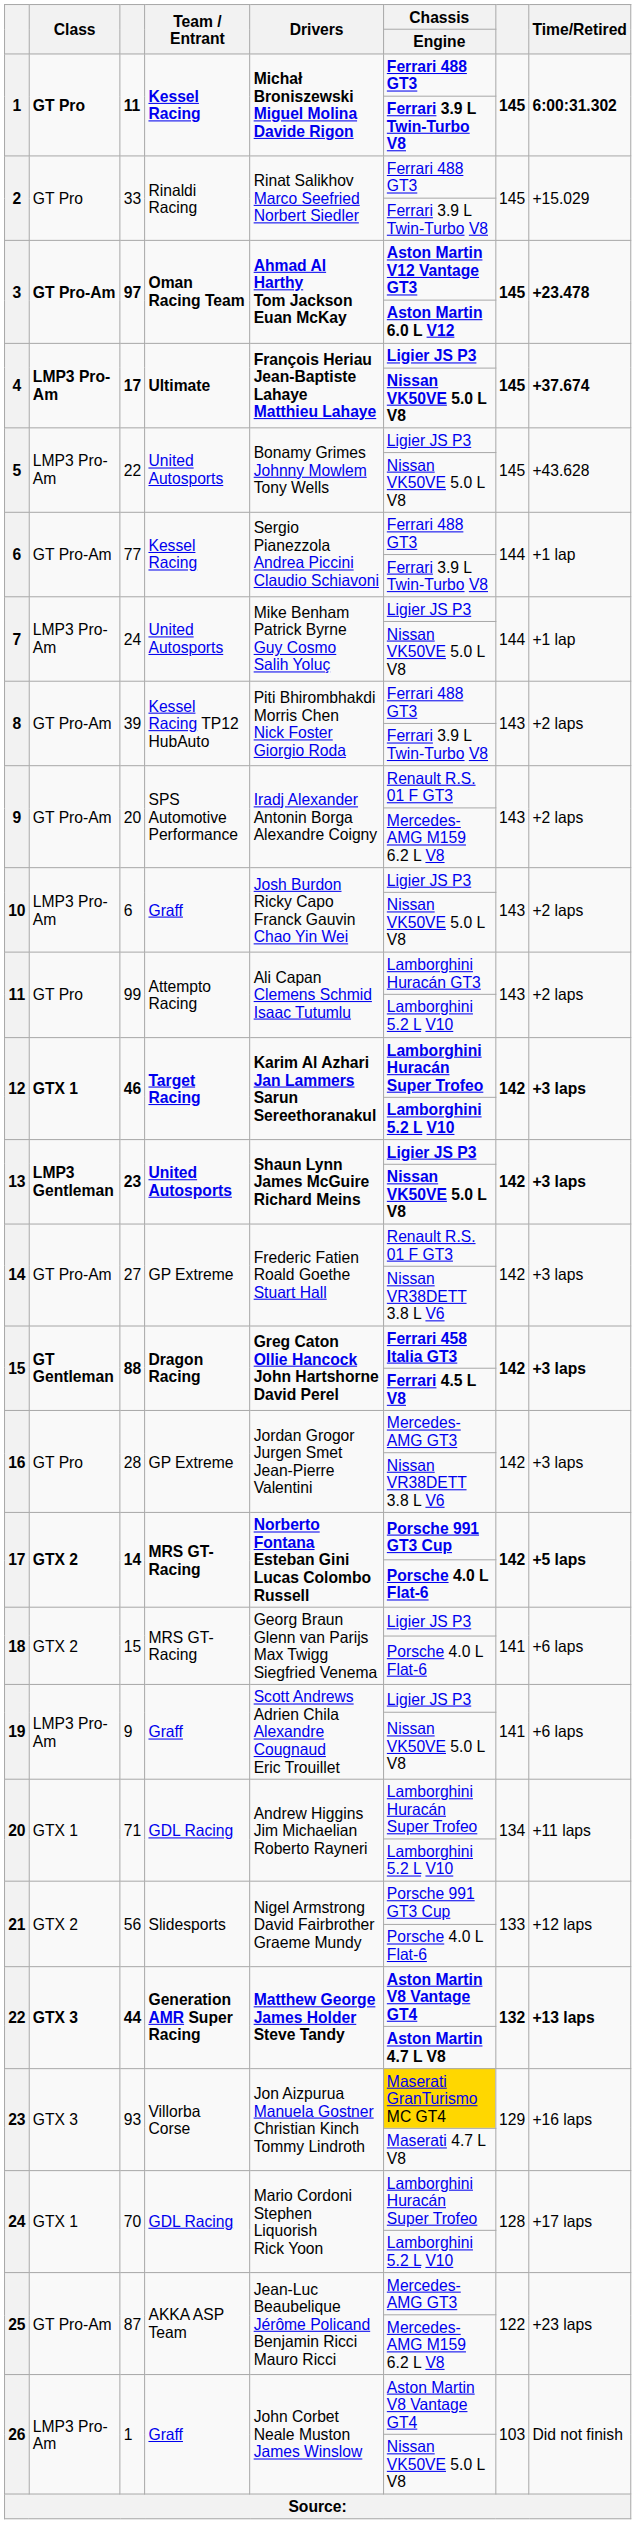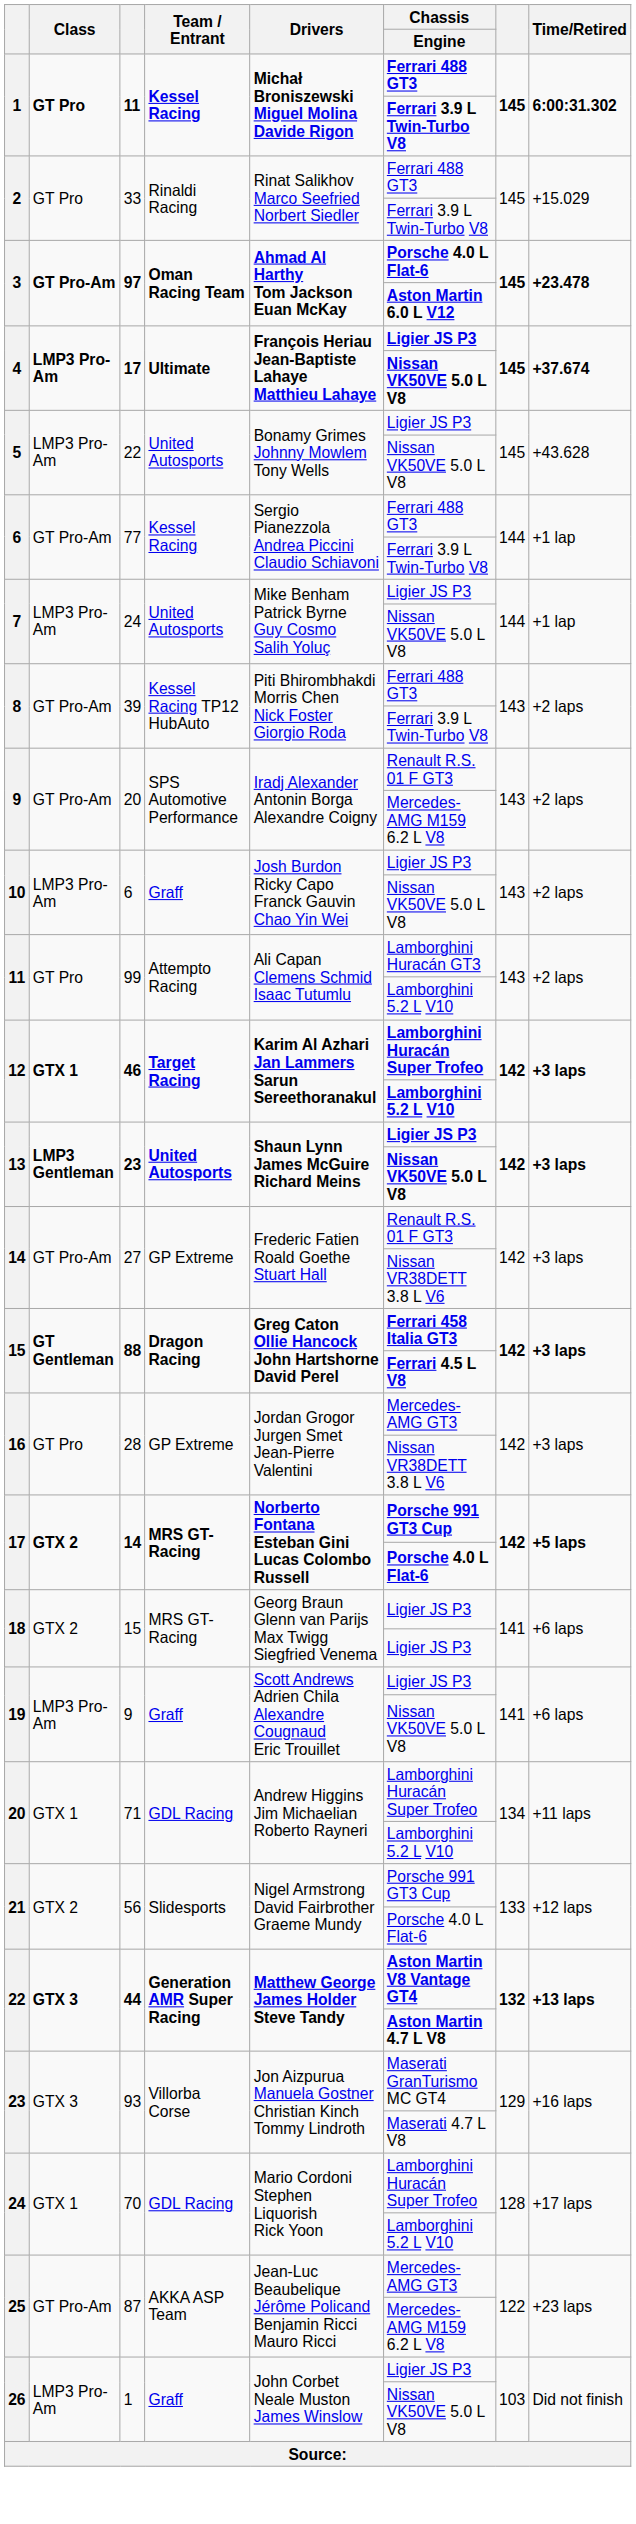row 7 | Chassis / Engine: Aston Martin V12 Vantage GT3 -> Porsche 4.0 L Flat-6
row 38 | Chassis / Engine: Porsche 4.0 L Flat-6 -> Ligier JS P3
row 47 | Chassis / Engine: gold background -> no background
row 53 | Chassis / Engine: Aston Martin V8 Vantage GT4 -> Ligier JS P3
